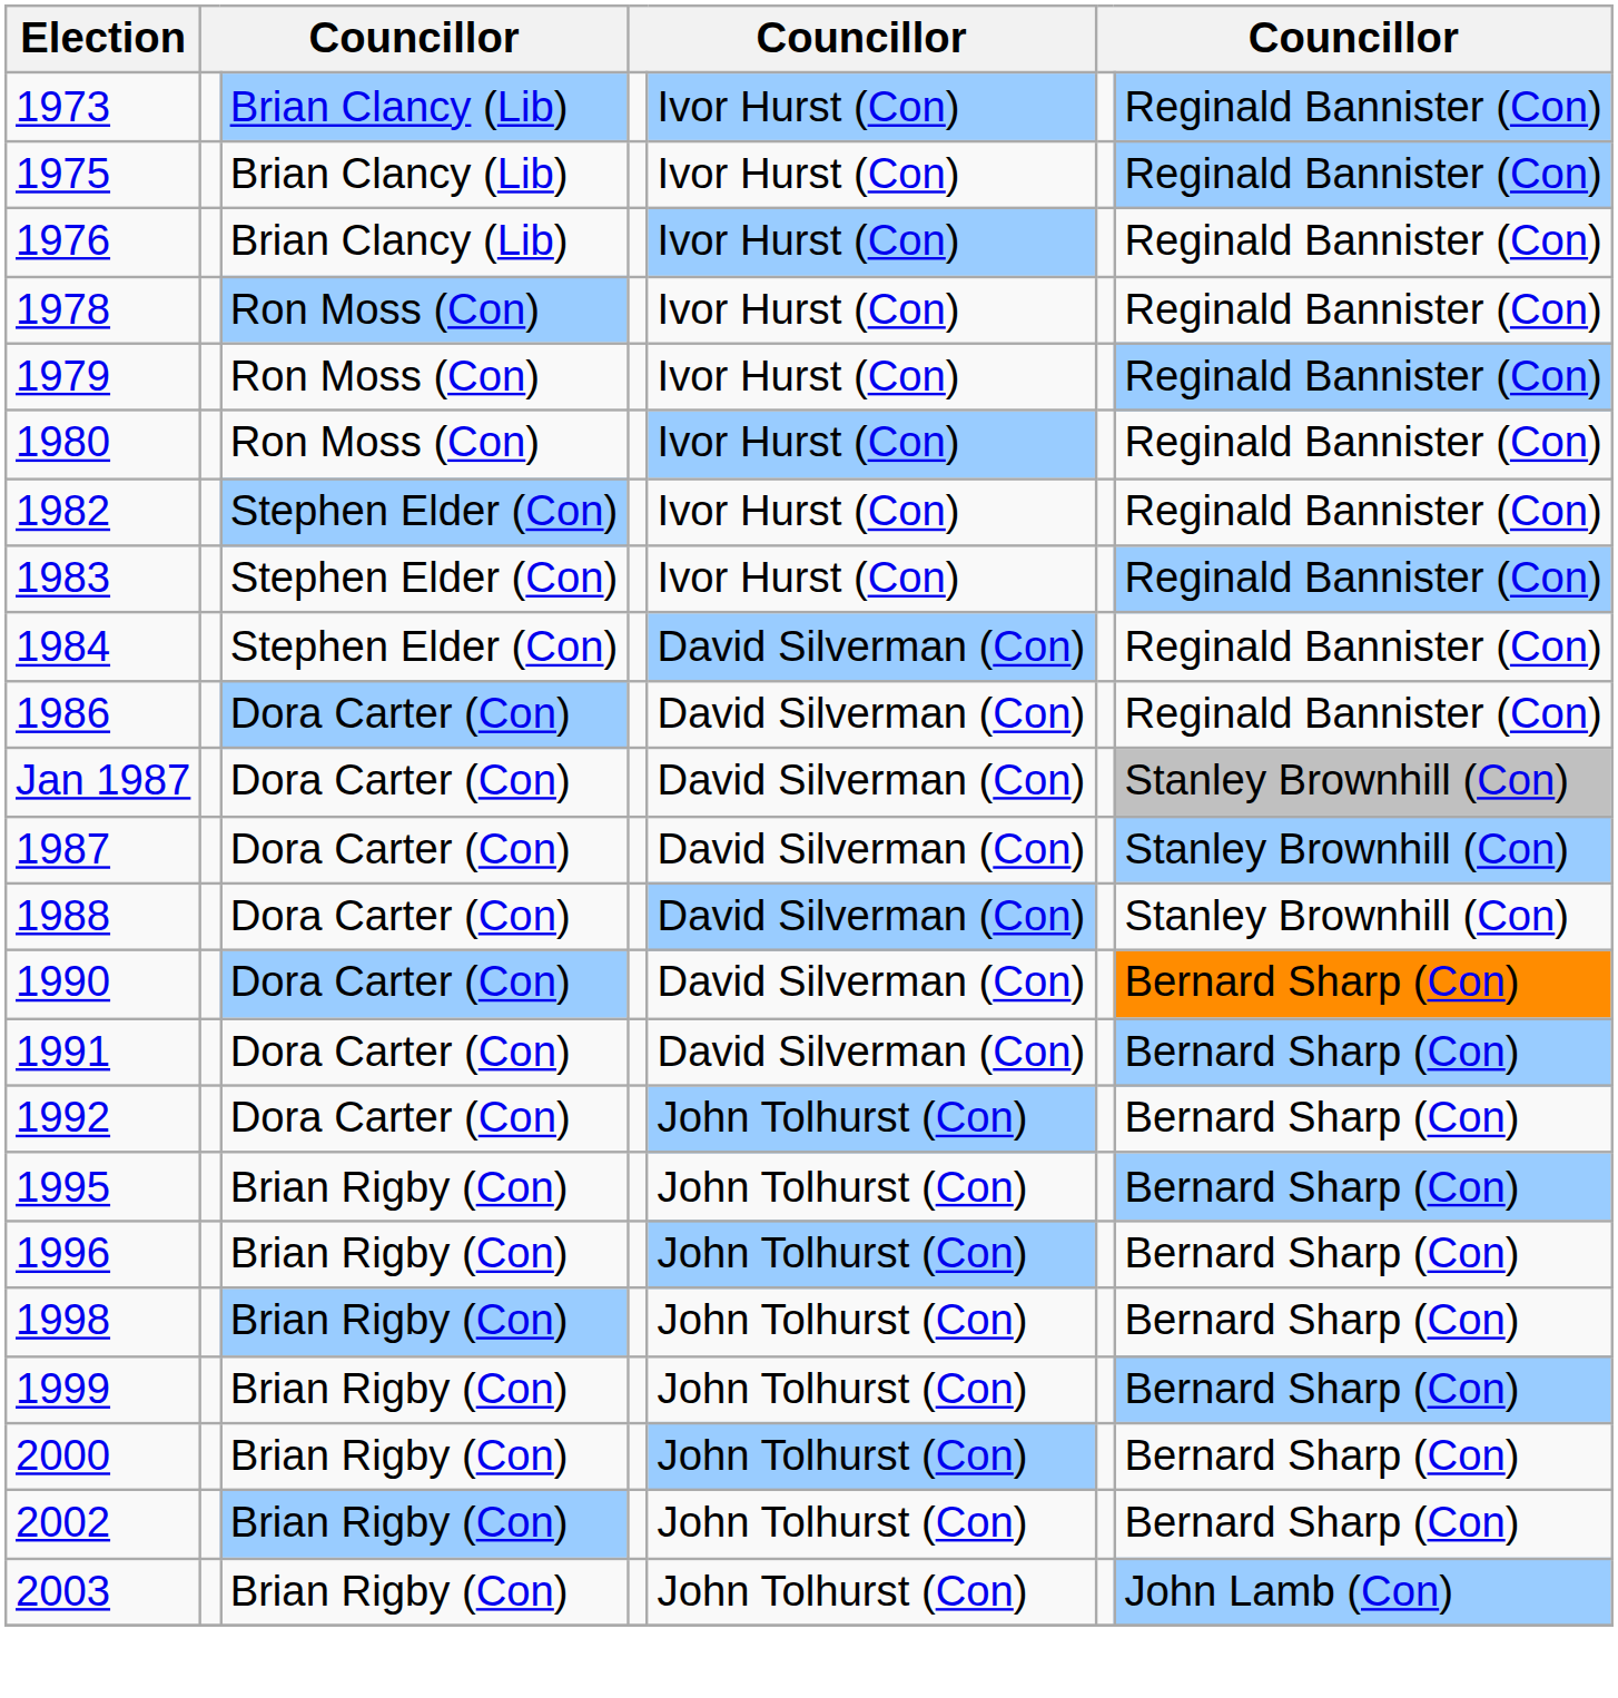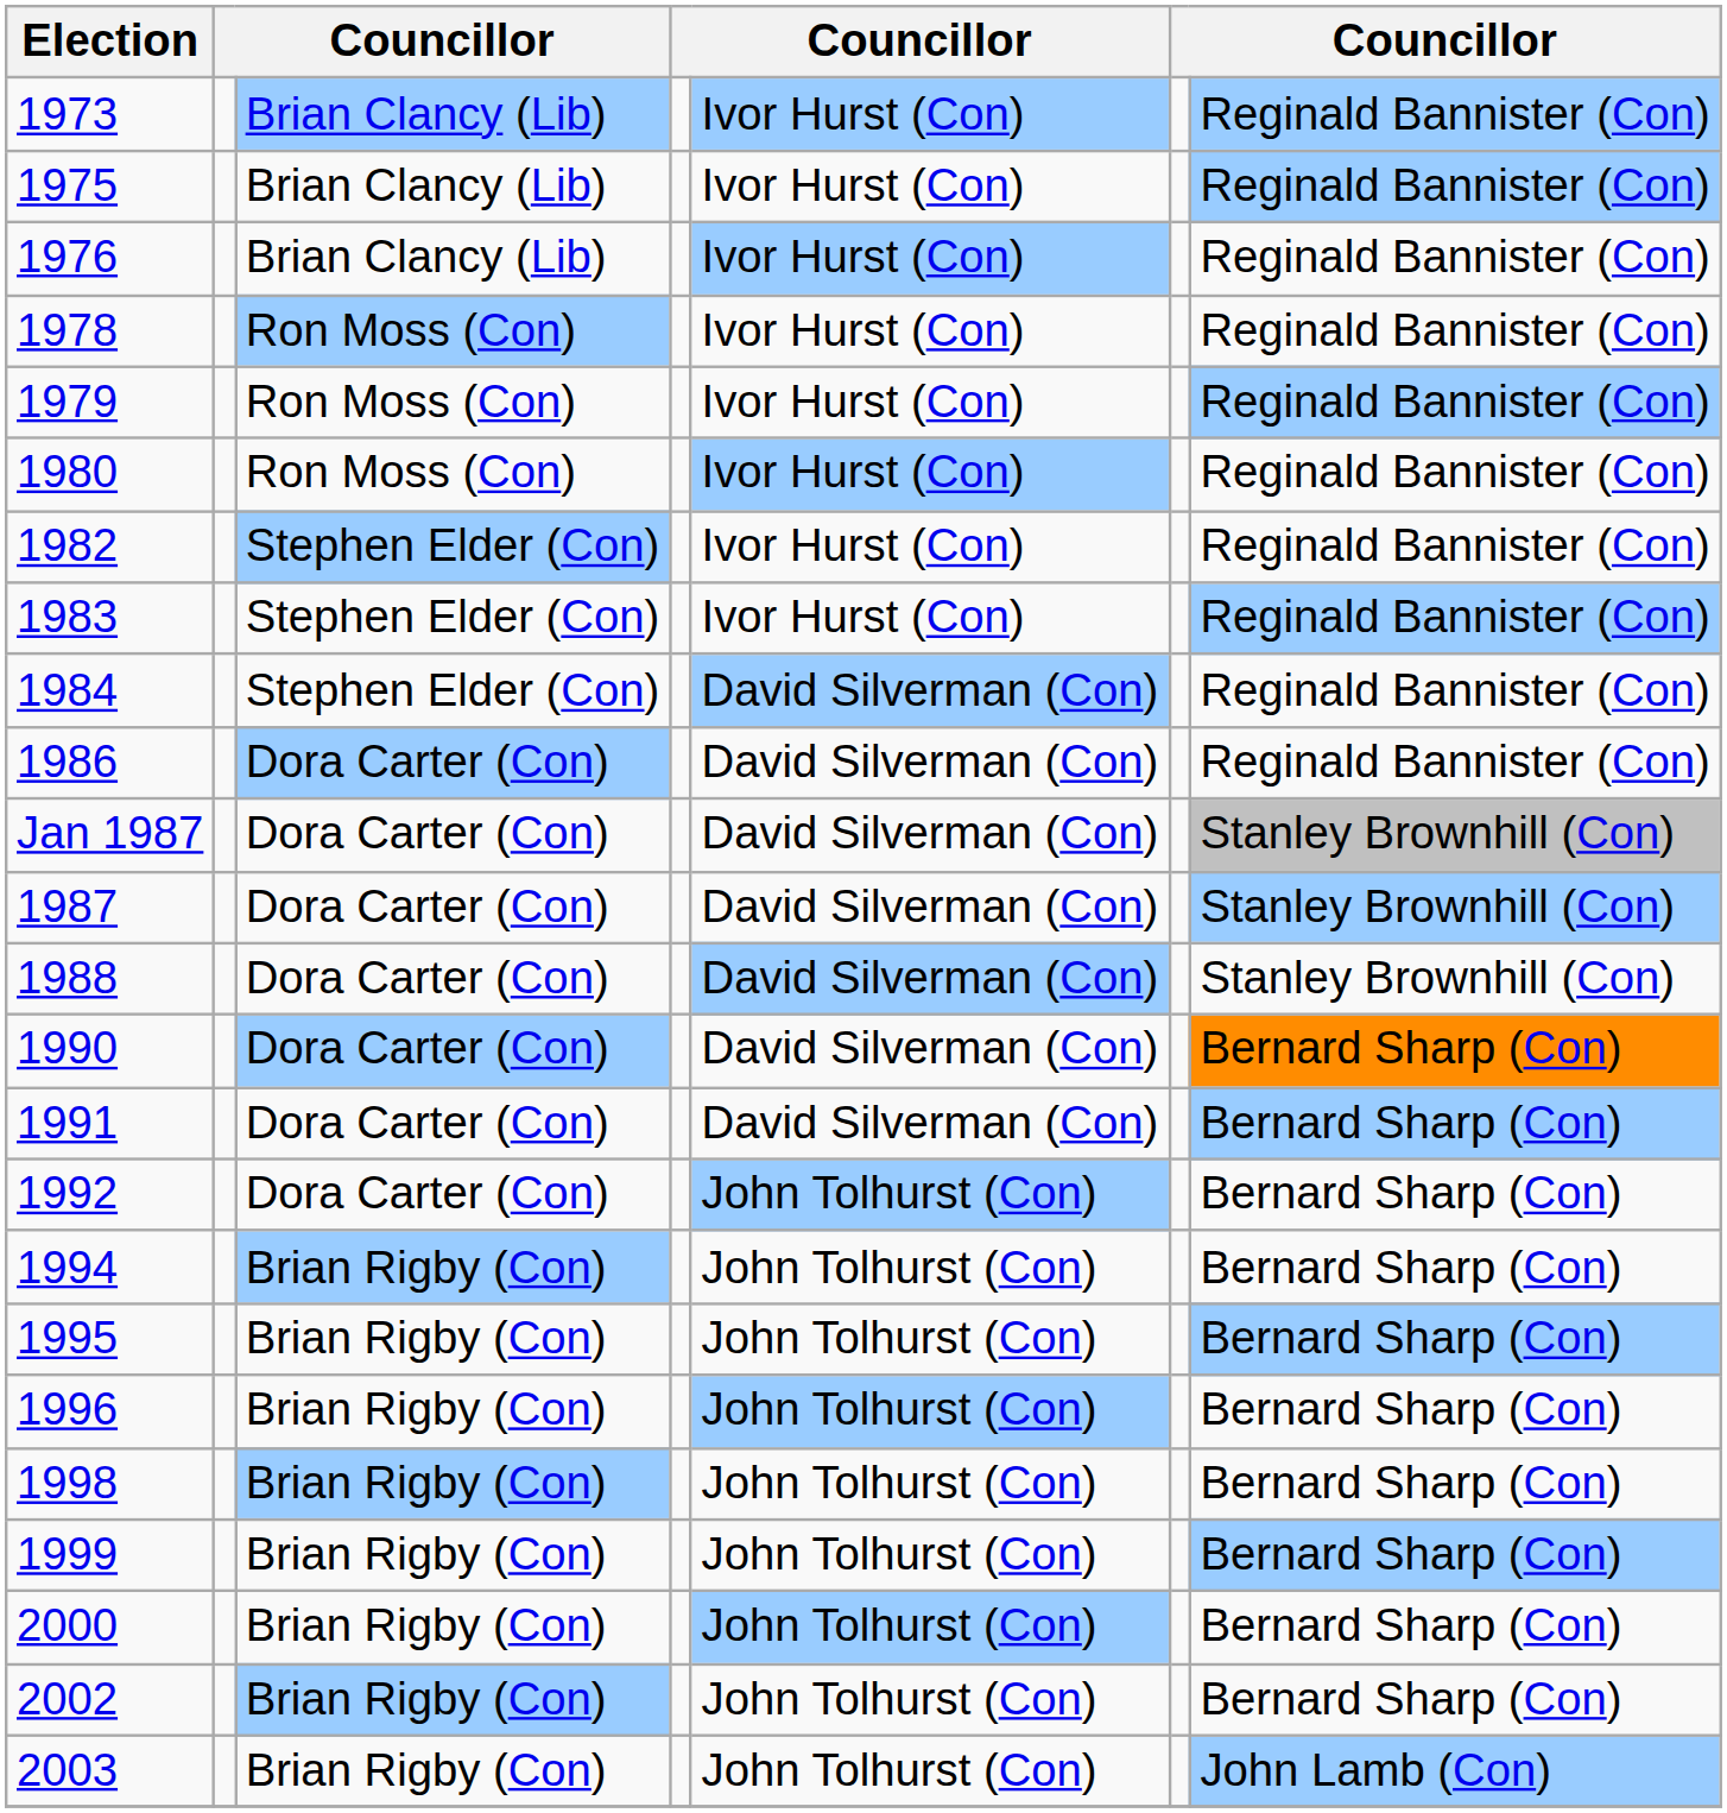+ row: 1994 | Brian Rigby (Con) | John Tolhurst (Con) | Bernard Sharp (Con)
